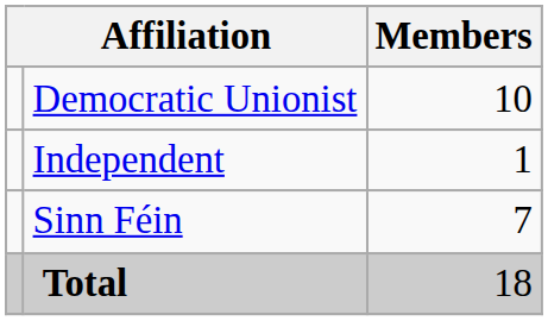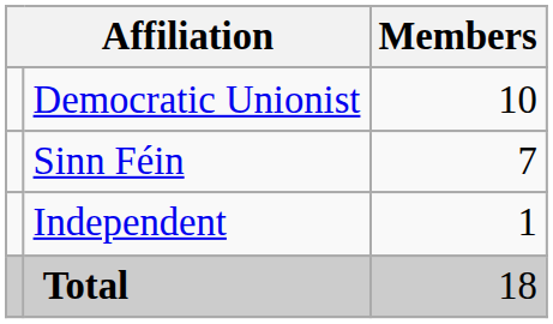rows swapped: Sinn Féin <-> Independent
